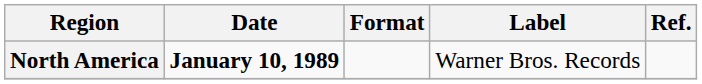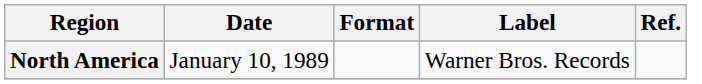North America | Date: bold -> normal
